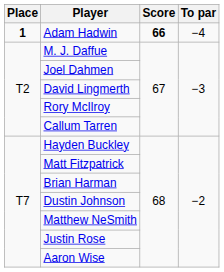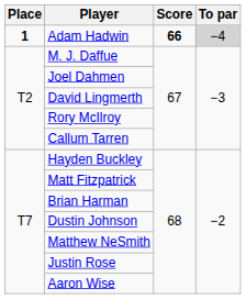Adam Hadwin | To par: no background -> lightgrey background
